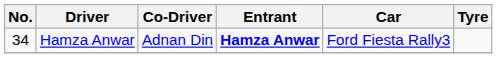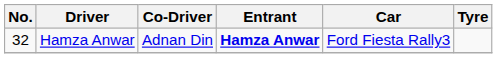row 2 | No.: 34 -> 32
